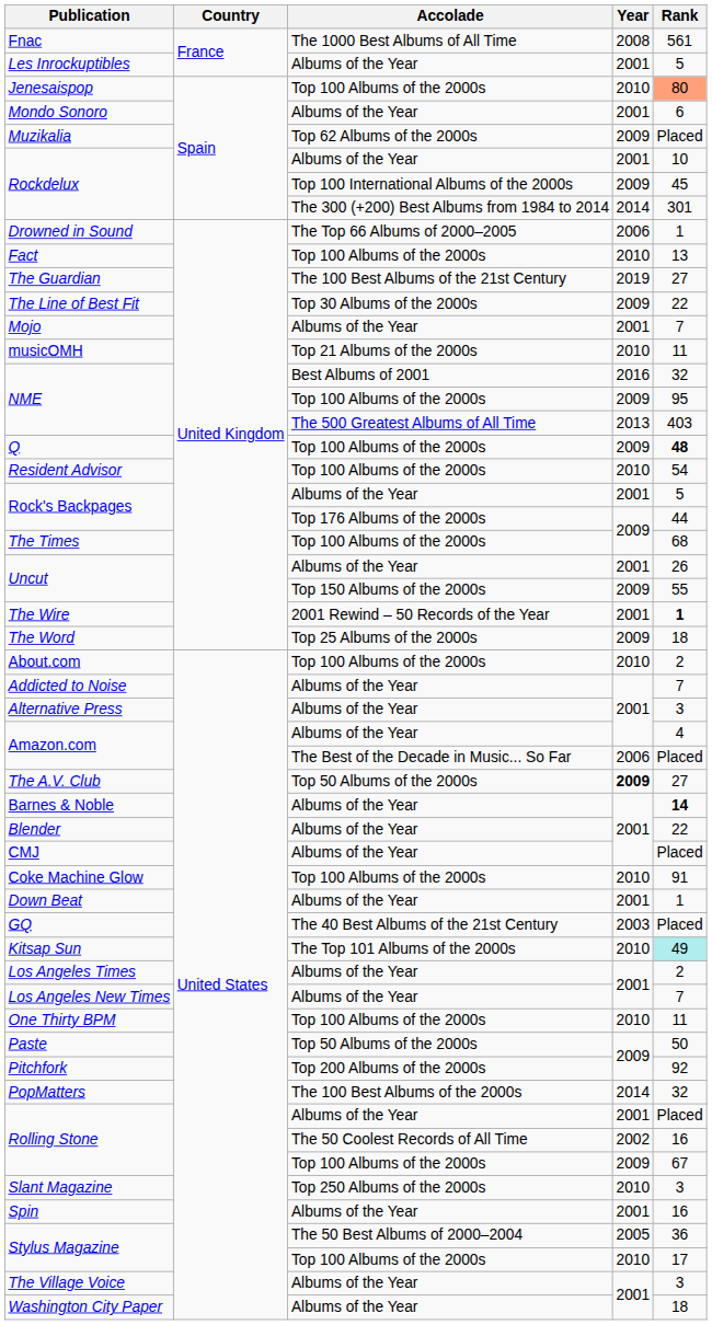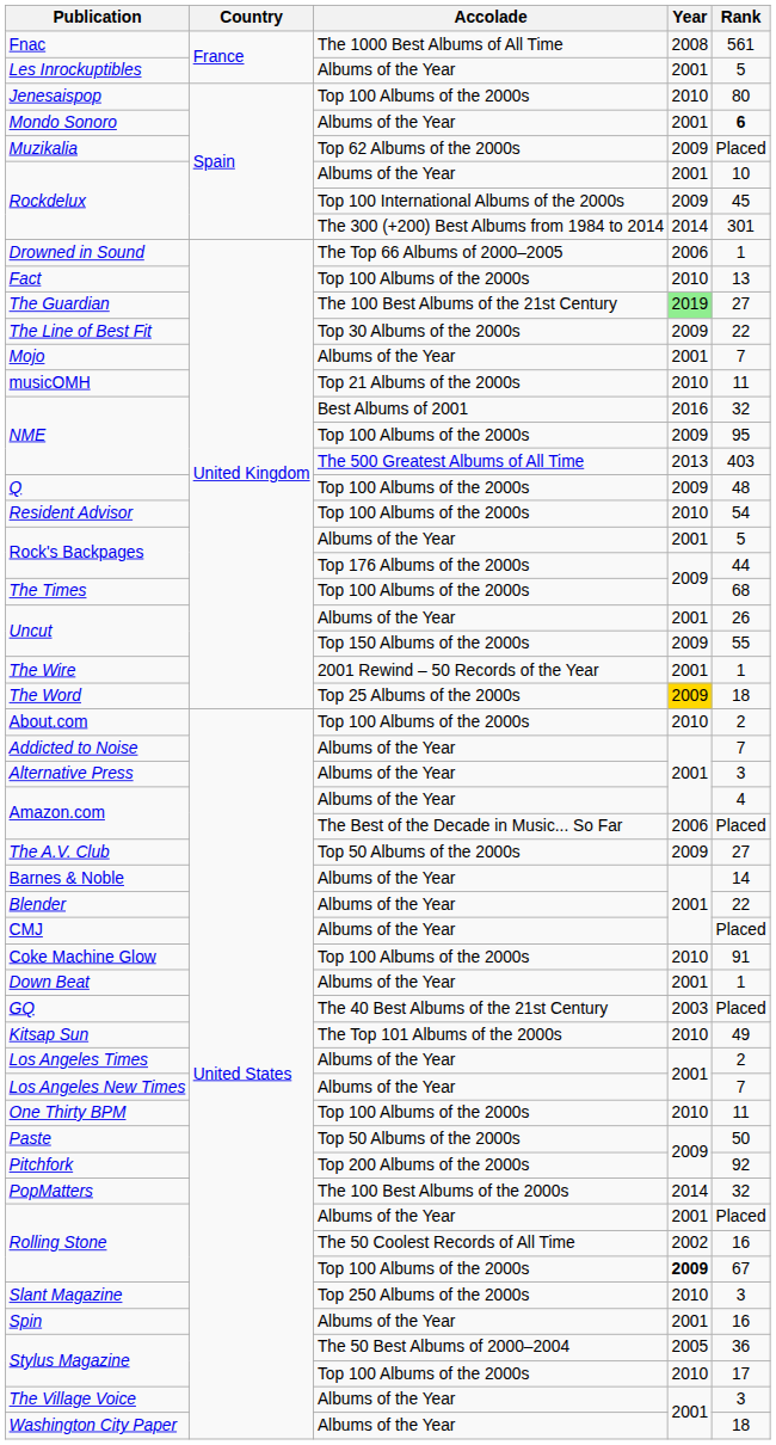Jenesaispop | Rank: lightsalmon background -> no background
Mondo Sonoro | Rank: normal -> bold
The Guardian | Year: no background -> lightgreen background
Q | Rank: bold -> normal
The Wire | Rank: bold -> normal
The Word | Year: no background -> gold background
The A.V. Club | Year: bold -> normal
Barnes & Noble | Rank: bold -> normal
Kitsap Sun | Rank: paleturquoise background -> no background
Rolling Stone / Top 100 Albums of the 2000s | Year: normal -> bold
